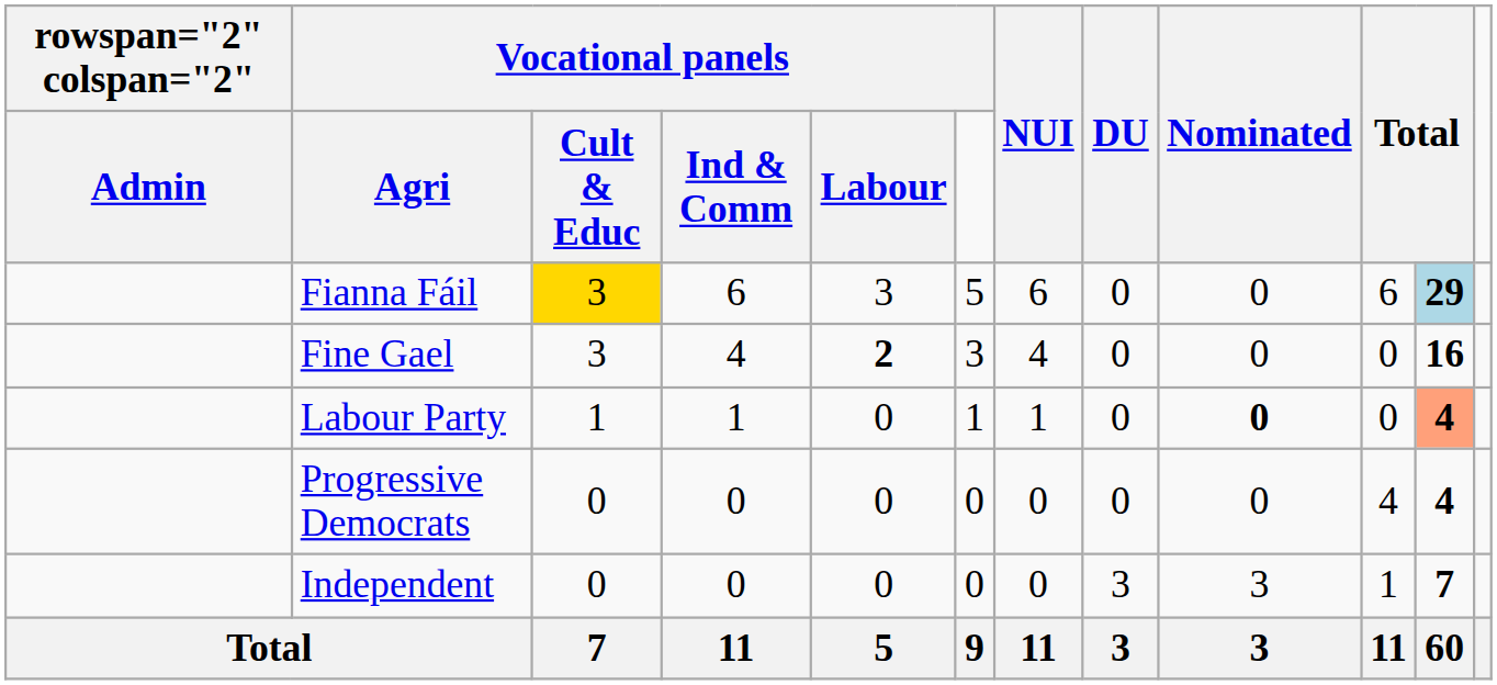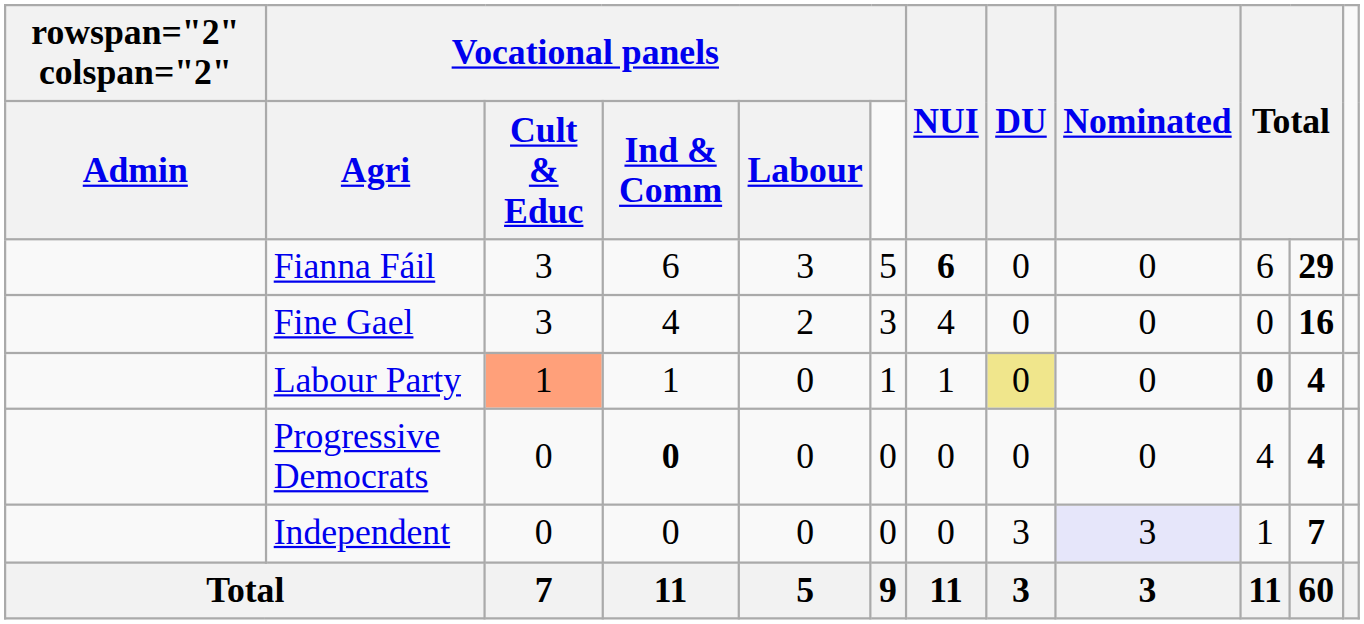Fianna Fáil | Vocational panels / Cult & Educ: gold background -> no background
Fianna Fáil | NUI: normal -> bold
Fianna Fáil | column 11: lightblue background -> no background
Fine Gael | Vocational panels / Labour: bold -> normal
Labour Party | Vocational panels / Cult & Educ: no background -> lightsalmon background
Labour Party | DU: no background -> khaki background
Labour Party | Nominated: bold -> normal
Labour Party | column 10: normal -> bold
Labour Party | column 11: lightsalmon background -> no background
Progressive Democrats | Vocational panels / Ind & Comm: normal -> bold
Independent | Nominated: no background -> lavender background
